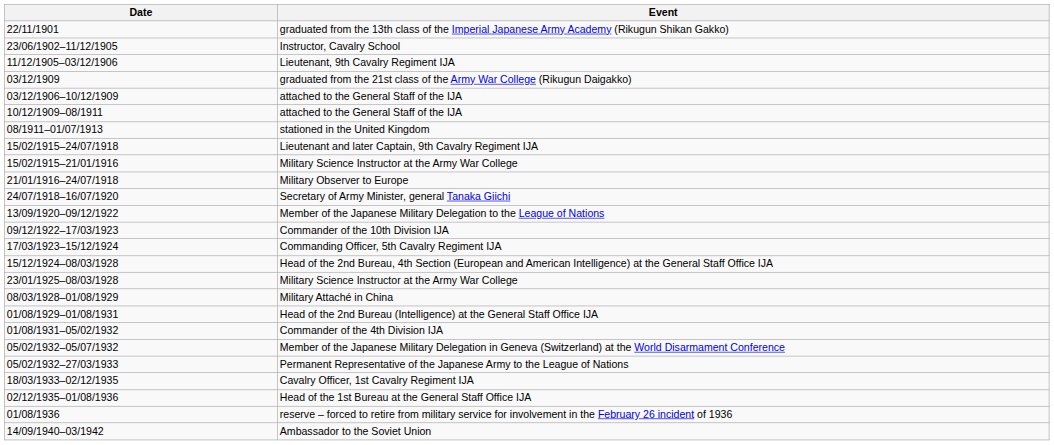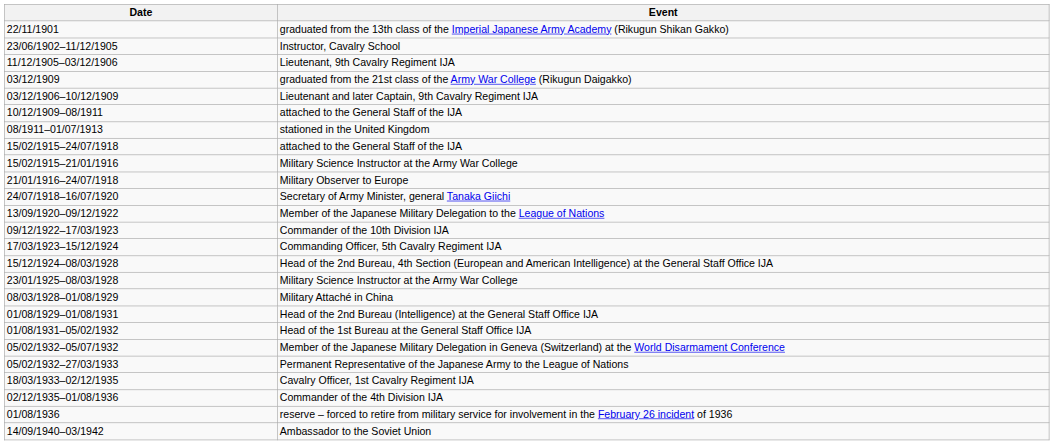row 6 | Event: attached to the General Staff of the IJA -> Lieutenant and later Captain, 9th Cavalry Regiment IJA
row 9 | Event: Lieutenant and later Captain, 9th Cavalry Regiment IJA -> attached to the General Staff of the IJA
row 20 | Event: Commander of the 4th Division IJA -> Head of the 1st Bureau at the General Staff Office IJA
row 24 | Event: Head of the 1st Bureau at the General Staff Office IJA -> Commander of the 4th Division IJA
